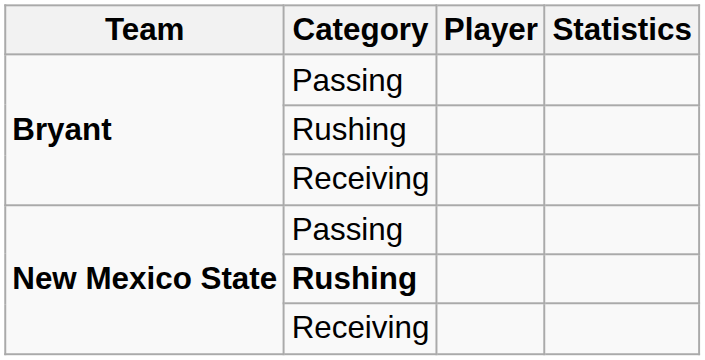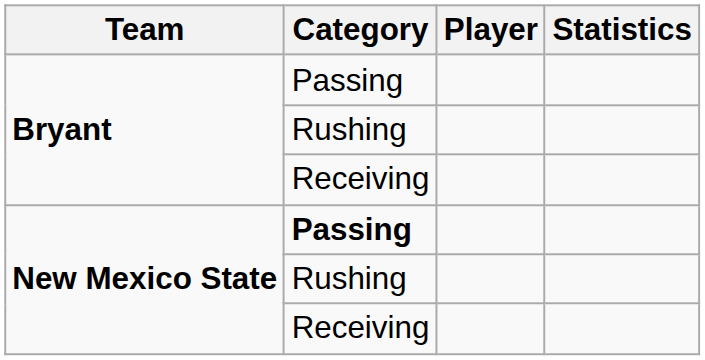New Mexico State / Passing | Category: normal -> bold
New Mexico State / Rushing | Category: bold -> normal
